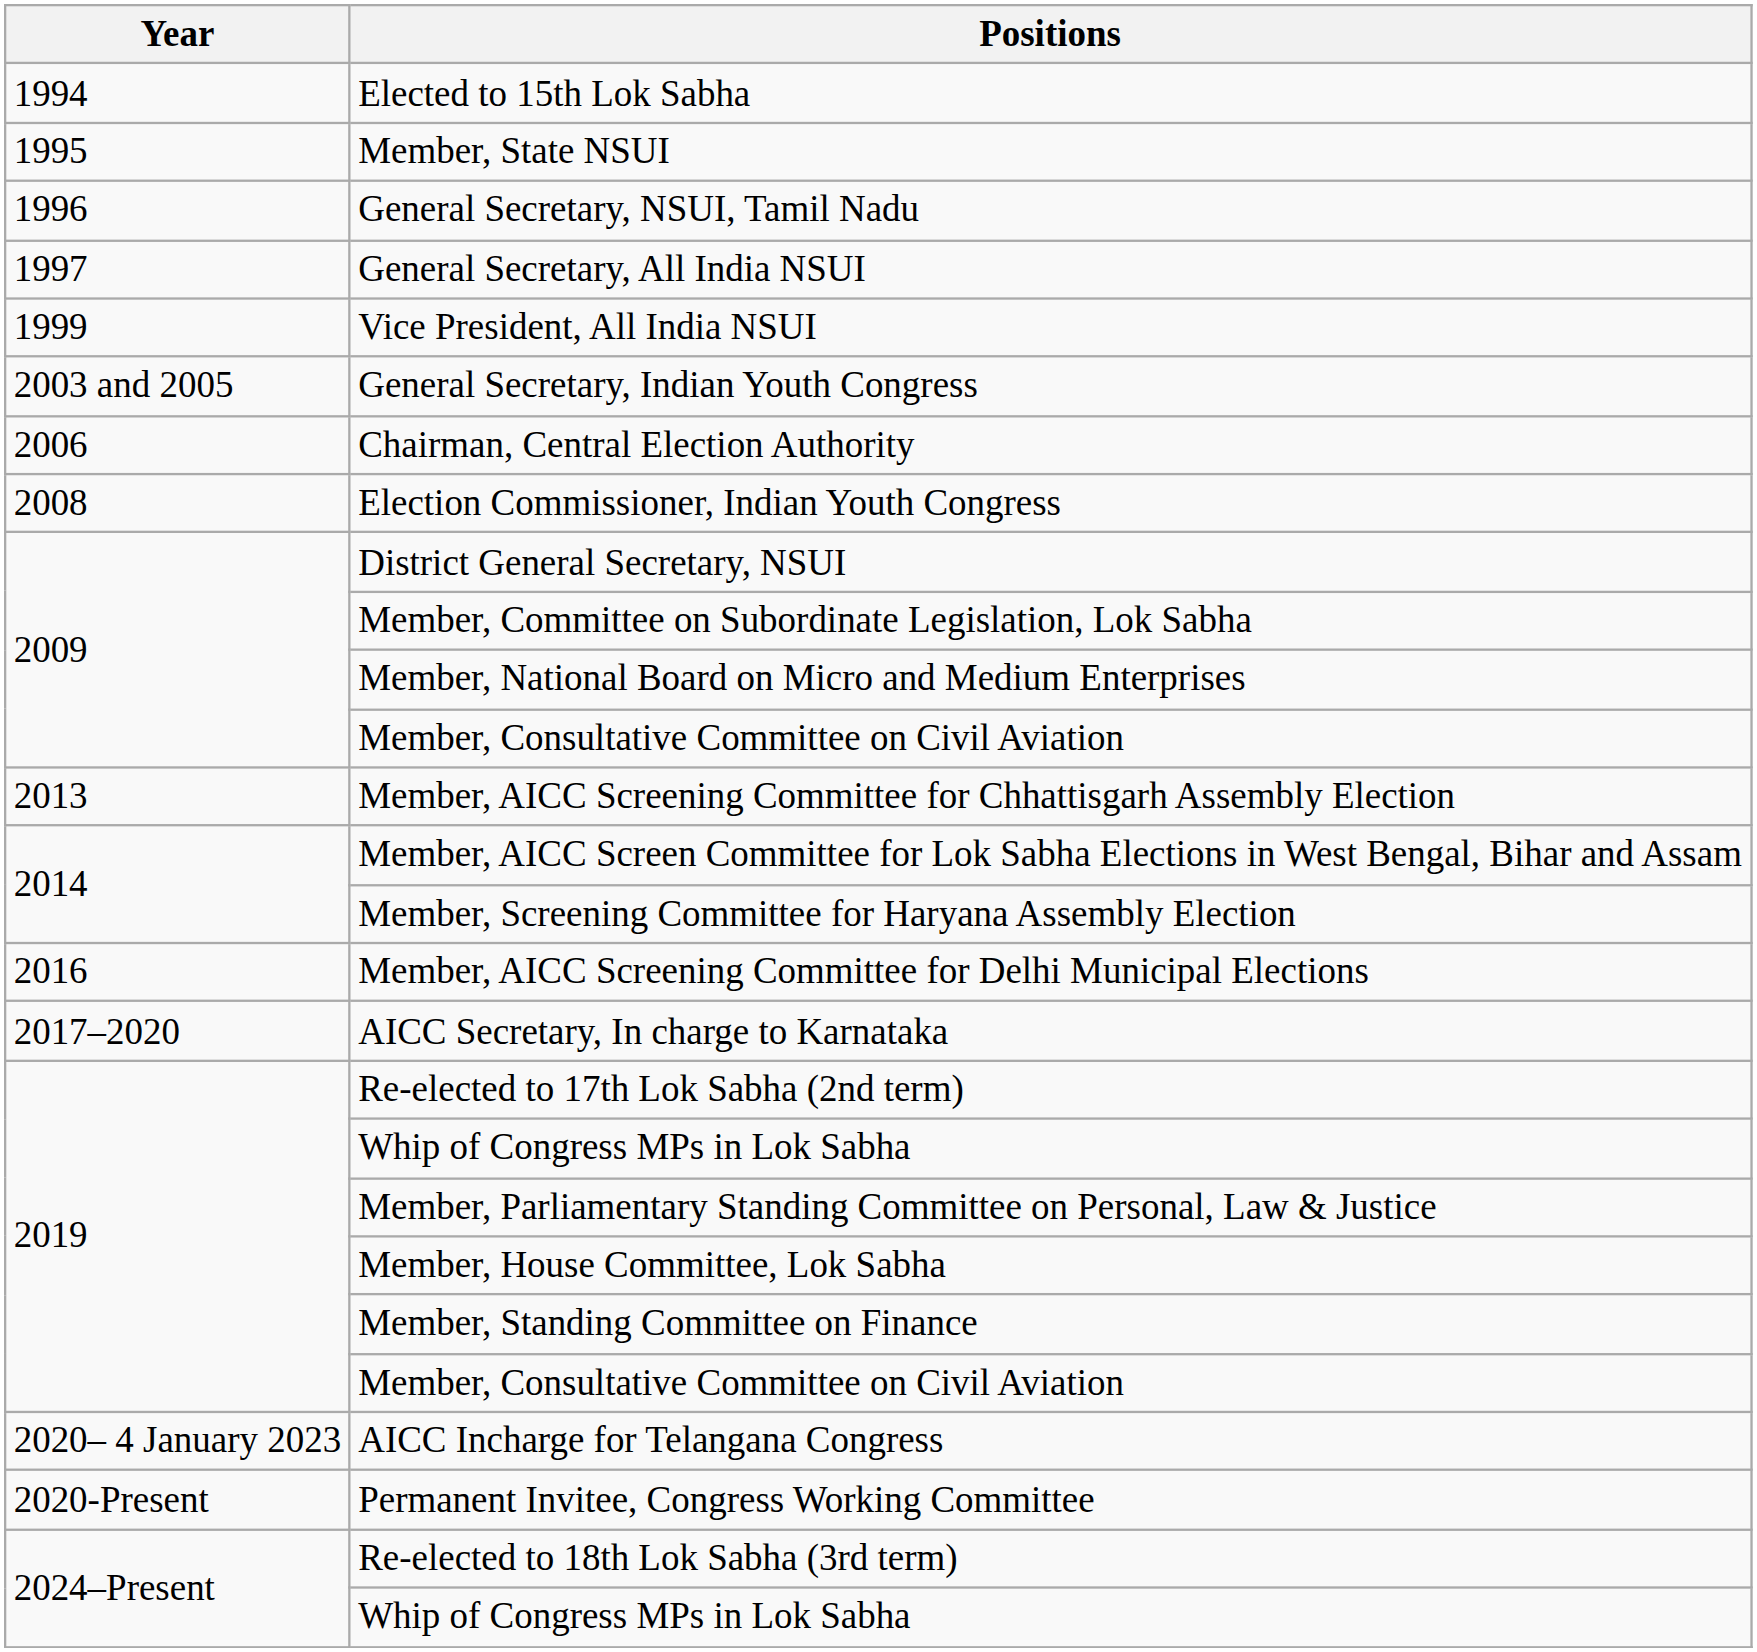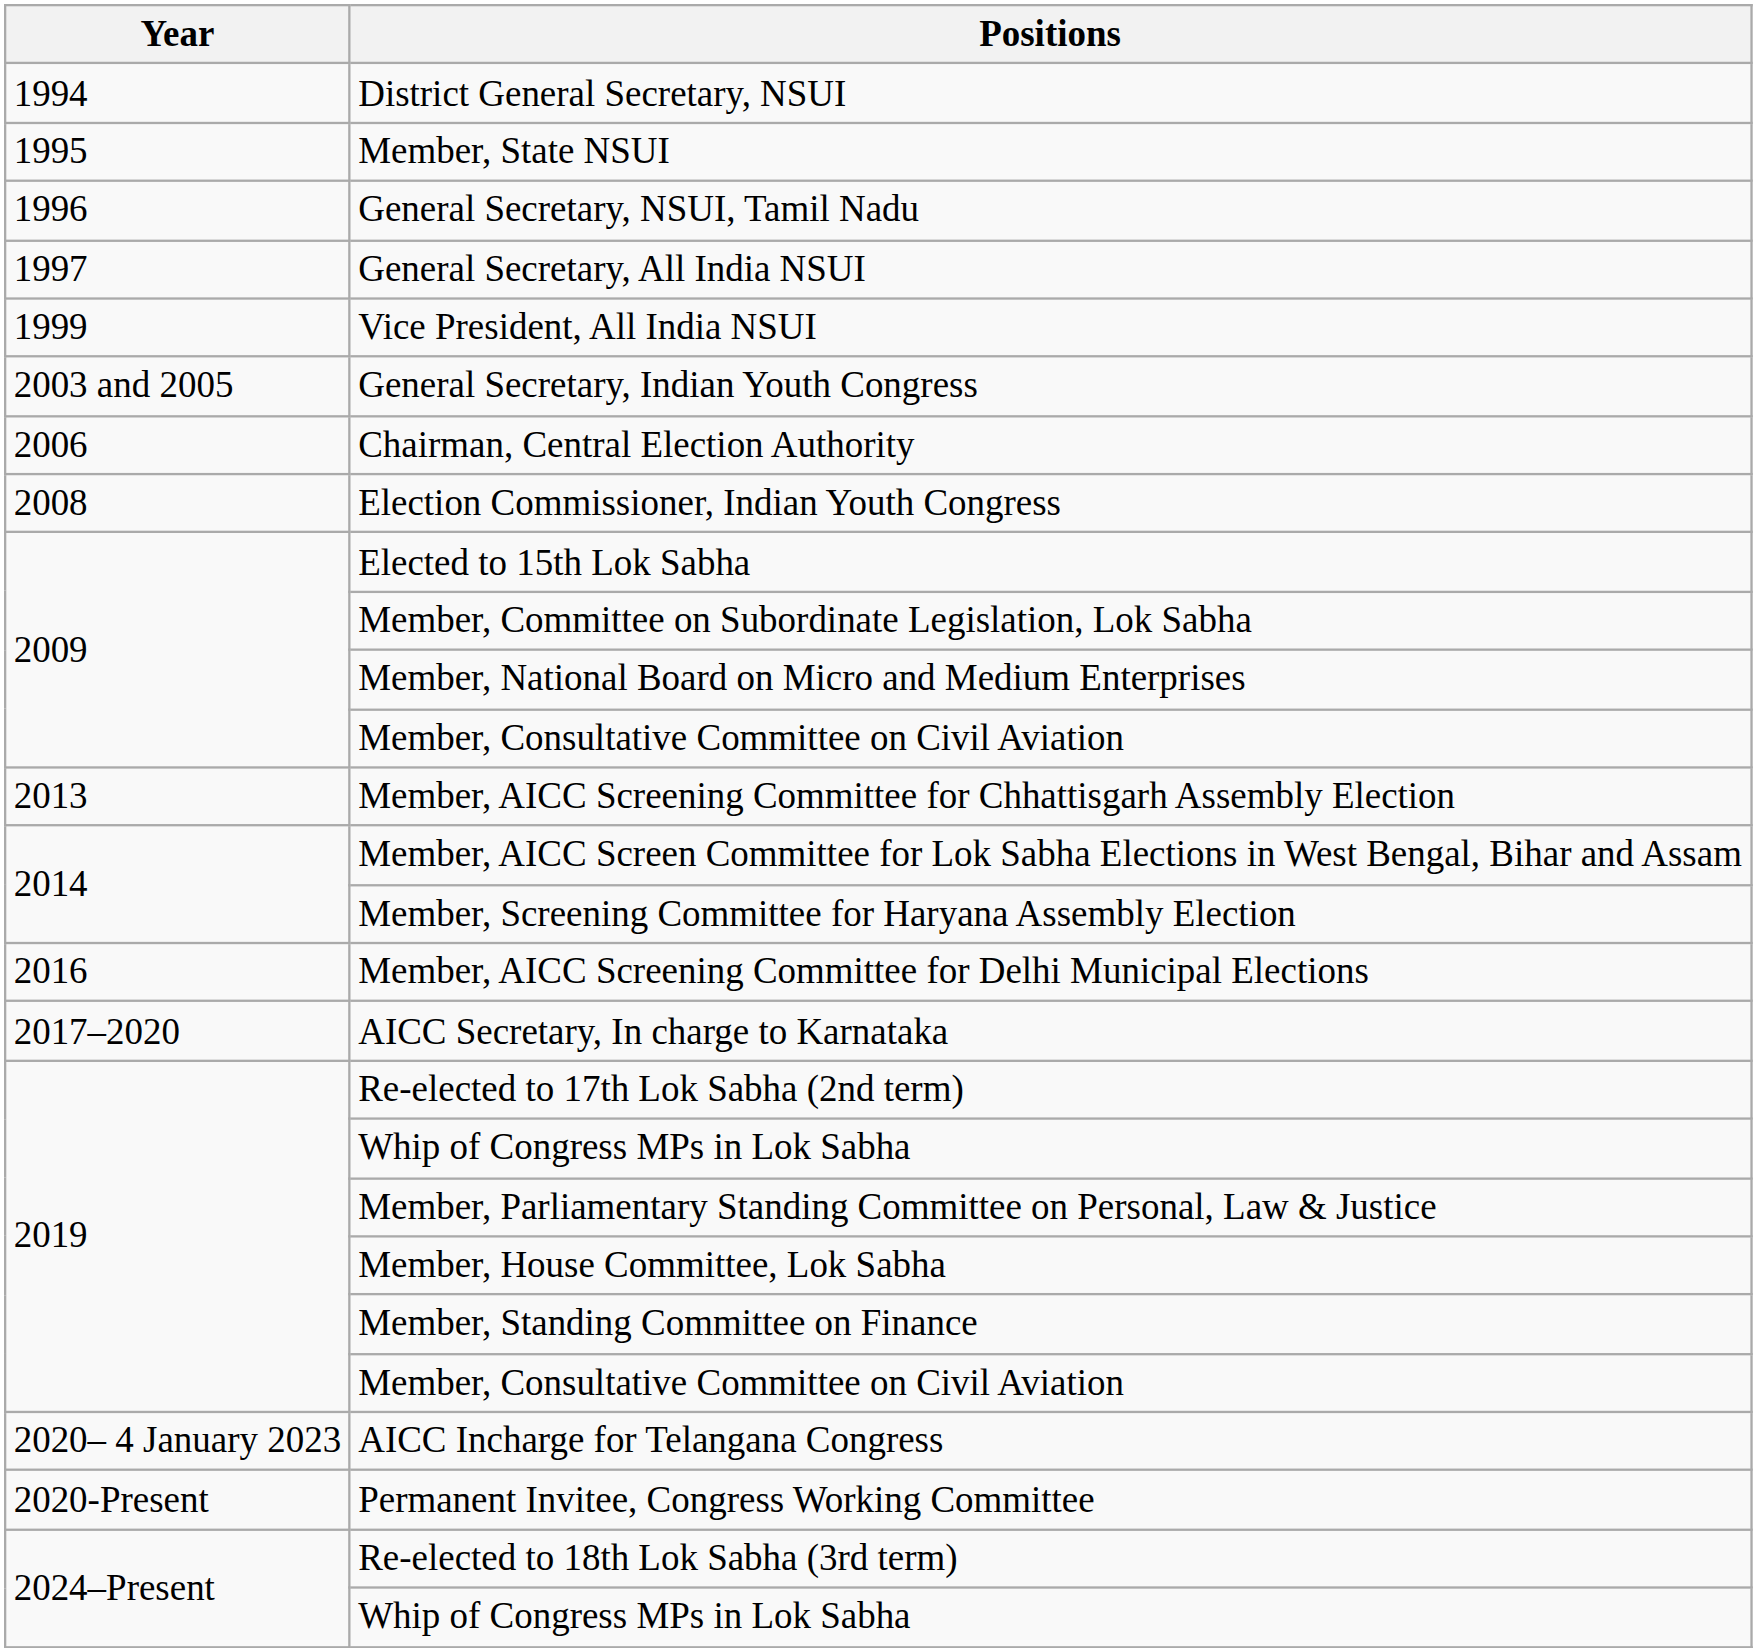row 2 | Positions: Elected to 15th Lok Sabha -> District General Secretary, NSUI
row 10 | Positions: District General Secretary, NSUI -> Elected to 15th Lok Sabha
